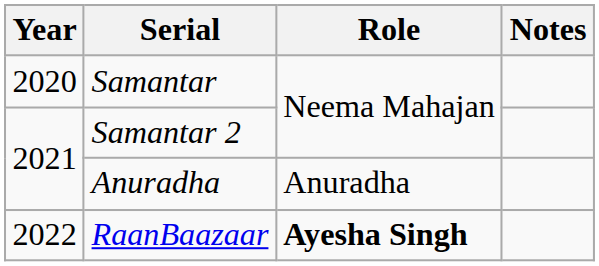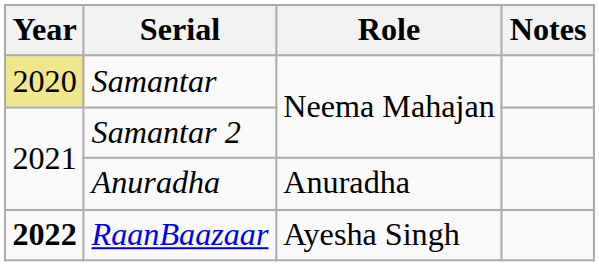Samantar | Year: no background -> khaki background
RaanBaazaar | Year: normal -> bold
RaanBaazaar | Role: bold -> normal
